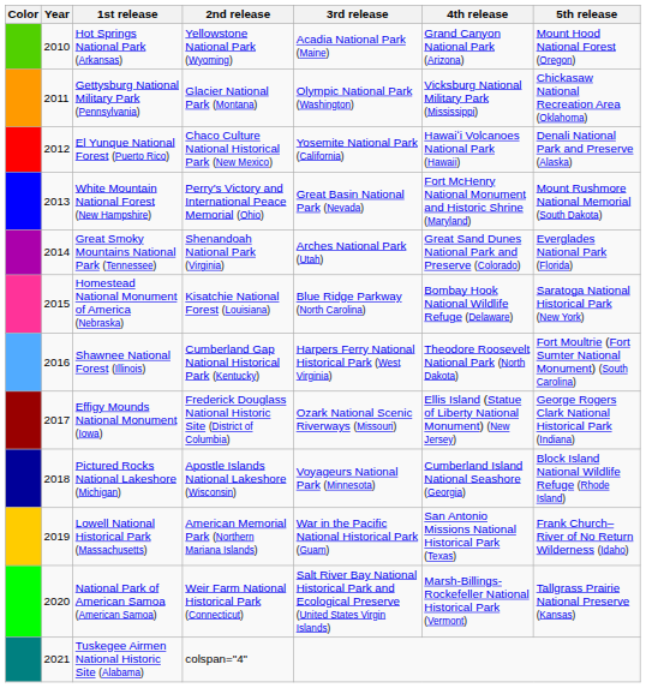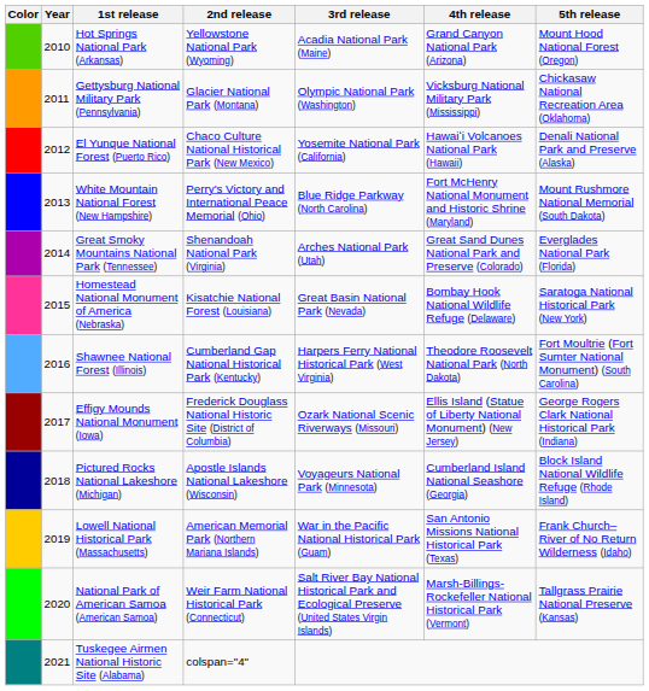White Mountain National Forest (New Hampshire) | 3rd release: Great Basin National Park (Nevada) -> Blue Ridge Parkway (North Carolina)
Homestead National Monument of America (Nebraska) | 3rd release: Blue Ridge Parkway (North Carolina) -> Great Basin National Park (Nevada)
